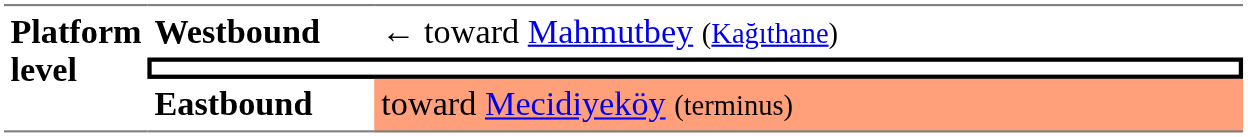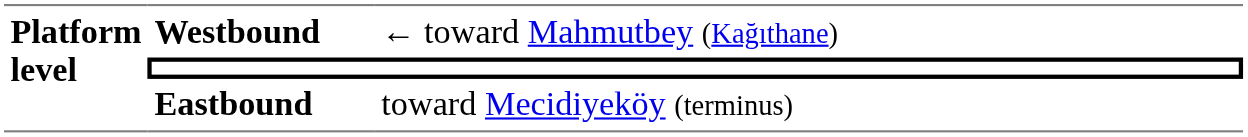Eastbound | column 3: lightsalmon background -> no background
